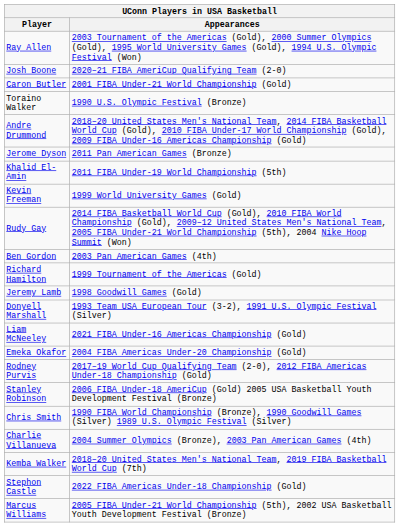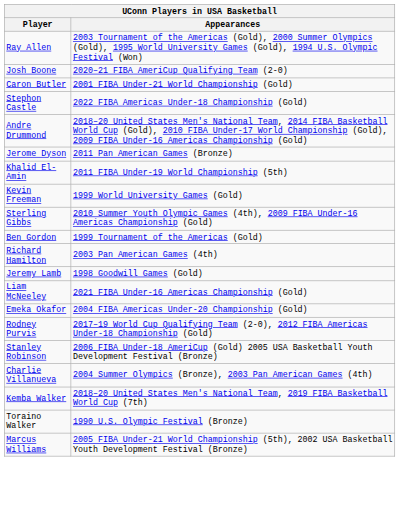rows swapped: Stephon Castle <-> Toraino Walker
- row: Rudy Gay | 2014 FIBA Basketball World Cup (Gold), 2010 FIBA World Championship (Gold), 2009–12 United States Men's National Team, 2005 FIBA Under-21 World Championship (5th), 2004 Nike Hoop Summit (Won)
+ row: Sterling Gibbs | 2010 Summer Youth Olympic Games (4th), 2009 FIBA Under-16 Americas Championship (Gold)
Ben Gordon | Appearances: 2003 Pan American Games (4th) -> 1999 Tournament of the Americas (Gold)
Richard Hamilton | Appearances: 1999 Tournament of the Americas (Gold) -> 2003 Pan American Games (4th)
- row: Donyell Marshall | 1993 Team USA European Tour (3-2), 1991 U.S. Olympic Festival (Silver)
- row: Chris Smith | 1990 FIBA World Championship (Bronze), 1990 Goodwill Games (Silver) 1989 U.S. Olympic Festival (Silver)
